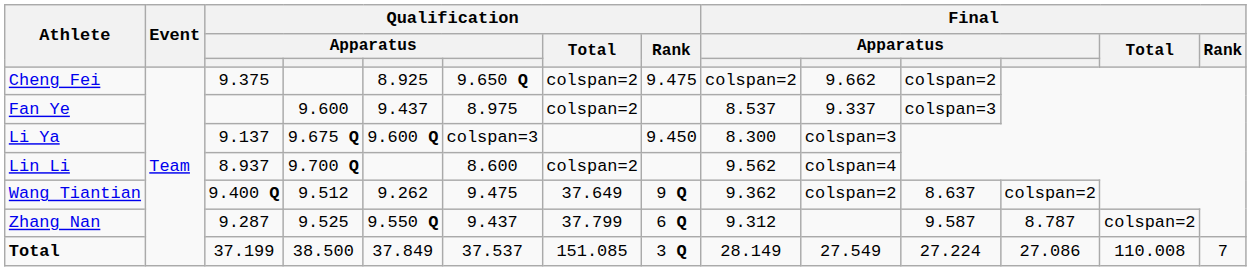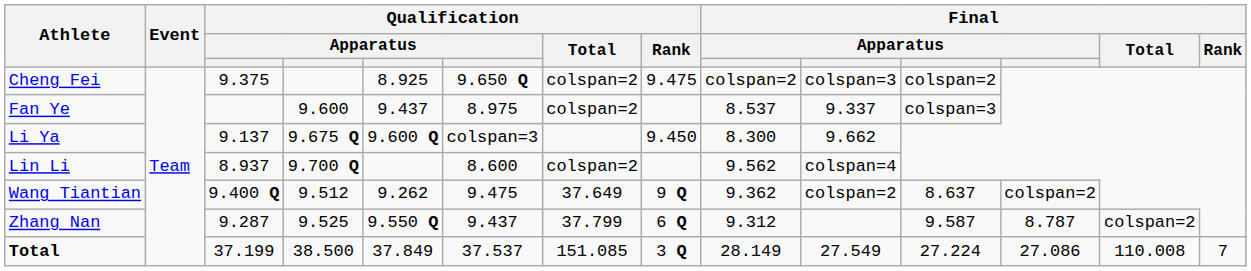Cheng Fei | column 10: 9.662 -> colspan=3
Li Ya | column 10: colspan=3 -> 9.662
